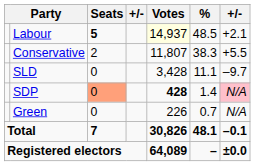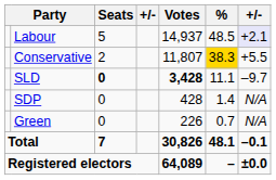Labour | Seats: bold -> normal
Labour | Votes: lightyellow background -> no background
Labour | column 7: no background -> lavender background
Conservative | %: no background -> gold background
SLD | Seats: normal -> bold
SLD | Votes: normal -> bold
SDP | Seats: lightsalmon background -> no background
SDP | Votes: bold -> normal
SDP | column 7: pink background -> no background
